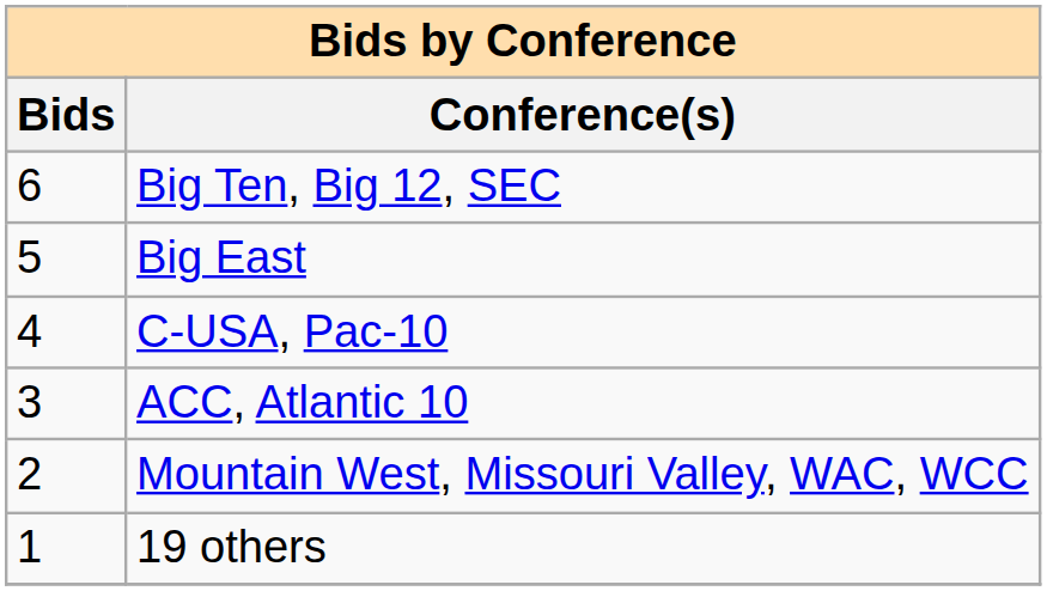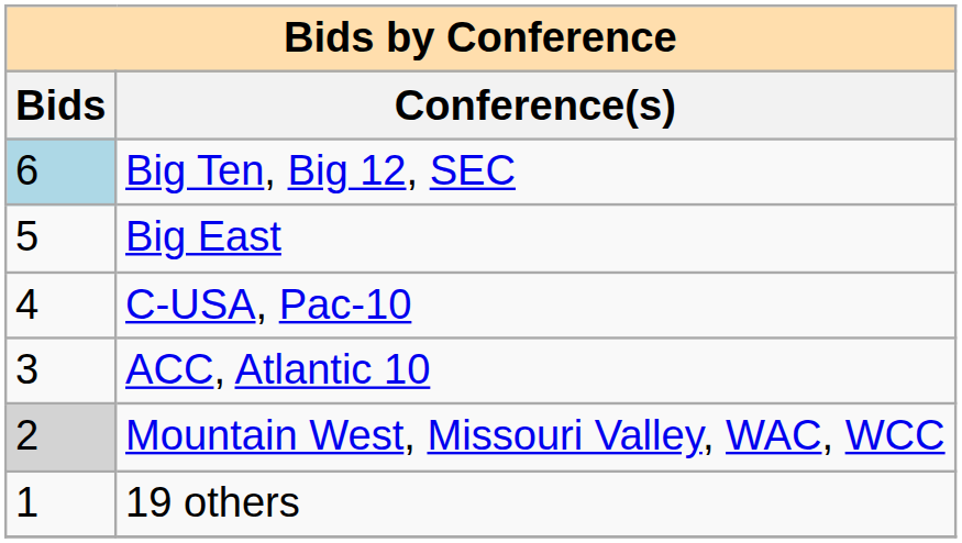Big Ten, Big 12, SEC | Bids: no background -> lightblue background
Mountain West, Missouri Valley, WAC, WCC | Bids: no background -> lightgrey background
